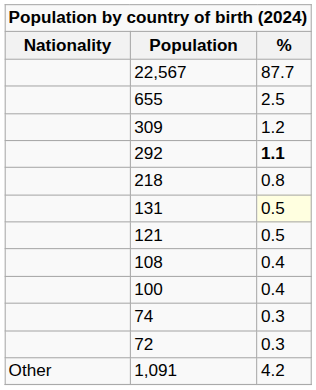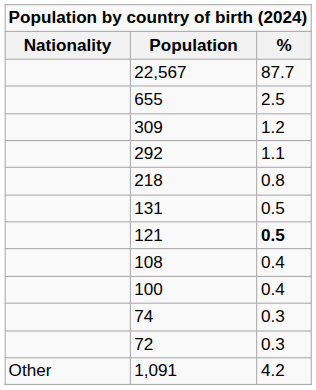292 | %: bold -> normal
131 | %: lightyellow background -> no background
121 | %: normal -> bold
